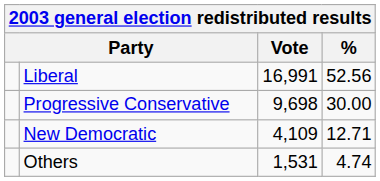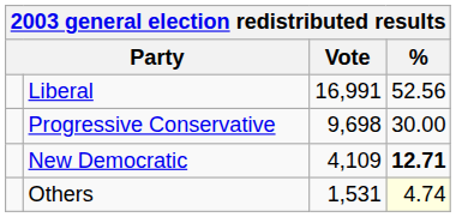New Democratic | %: normal -> bold
Others | %: no background -> lightyellow background
